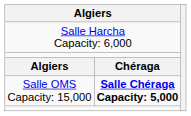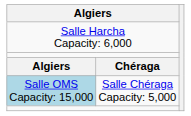Salle OMS Capacity: 15,000 | column 1: no background -> lightblue background
Salle OMS Capacity: 15,000 | column 2: bold -> normal
